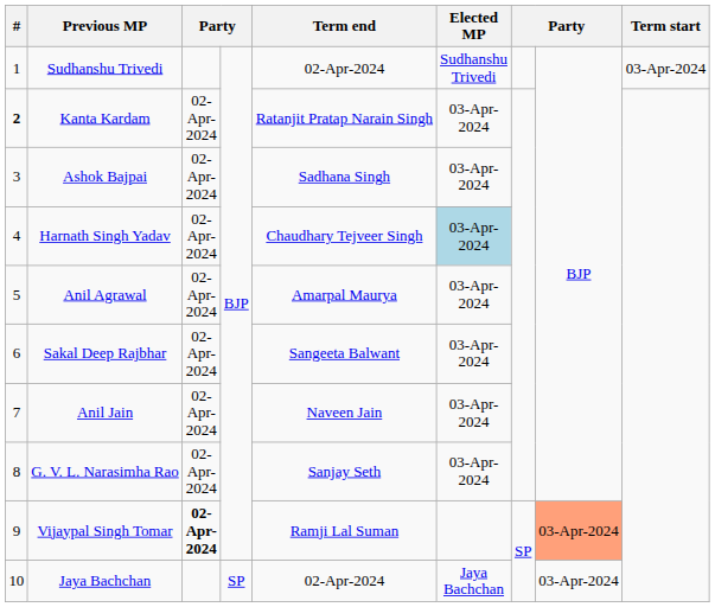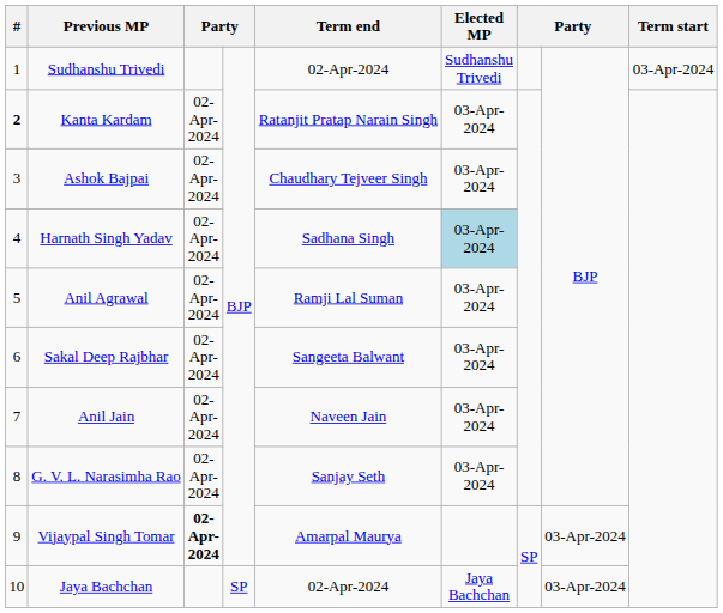Ashok Bajpai | Term end: Sadhana Singh -> Chaudhary Tejveer Singh
Harnath Singh Yadav | Term end: Chaudhary Tejveer Singh -> Sadhana Singh
Anil Agrawal | Term end: Amarpal Maurya -> Ramji Lal Suman
Vijaypal Singh Tomar | Term end: Ramji Lal Suman -> Amarpal Maurya
Vijaypal Singh Tomar | column 8: lightsalmon background -> no background
